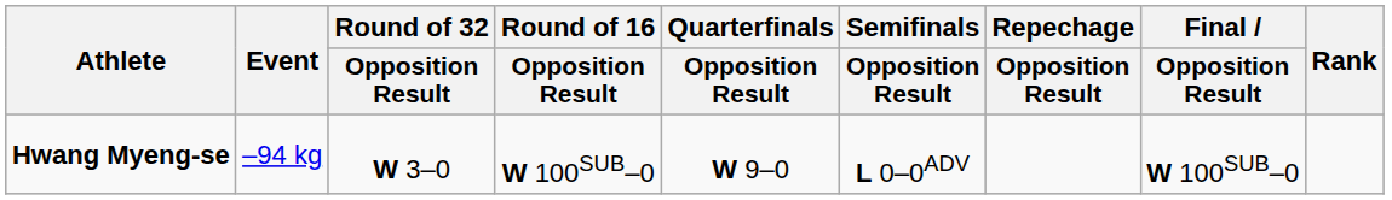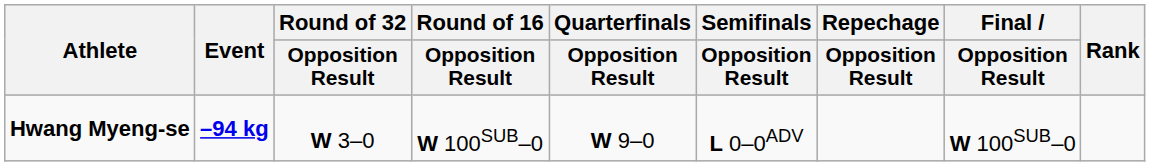Hwang Myeng-se | Event: normal -> bold
